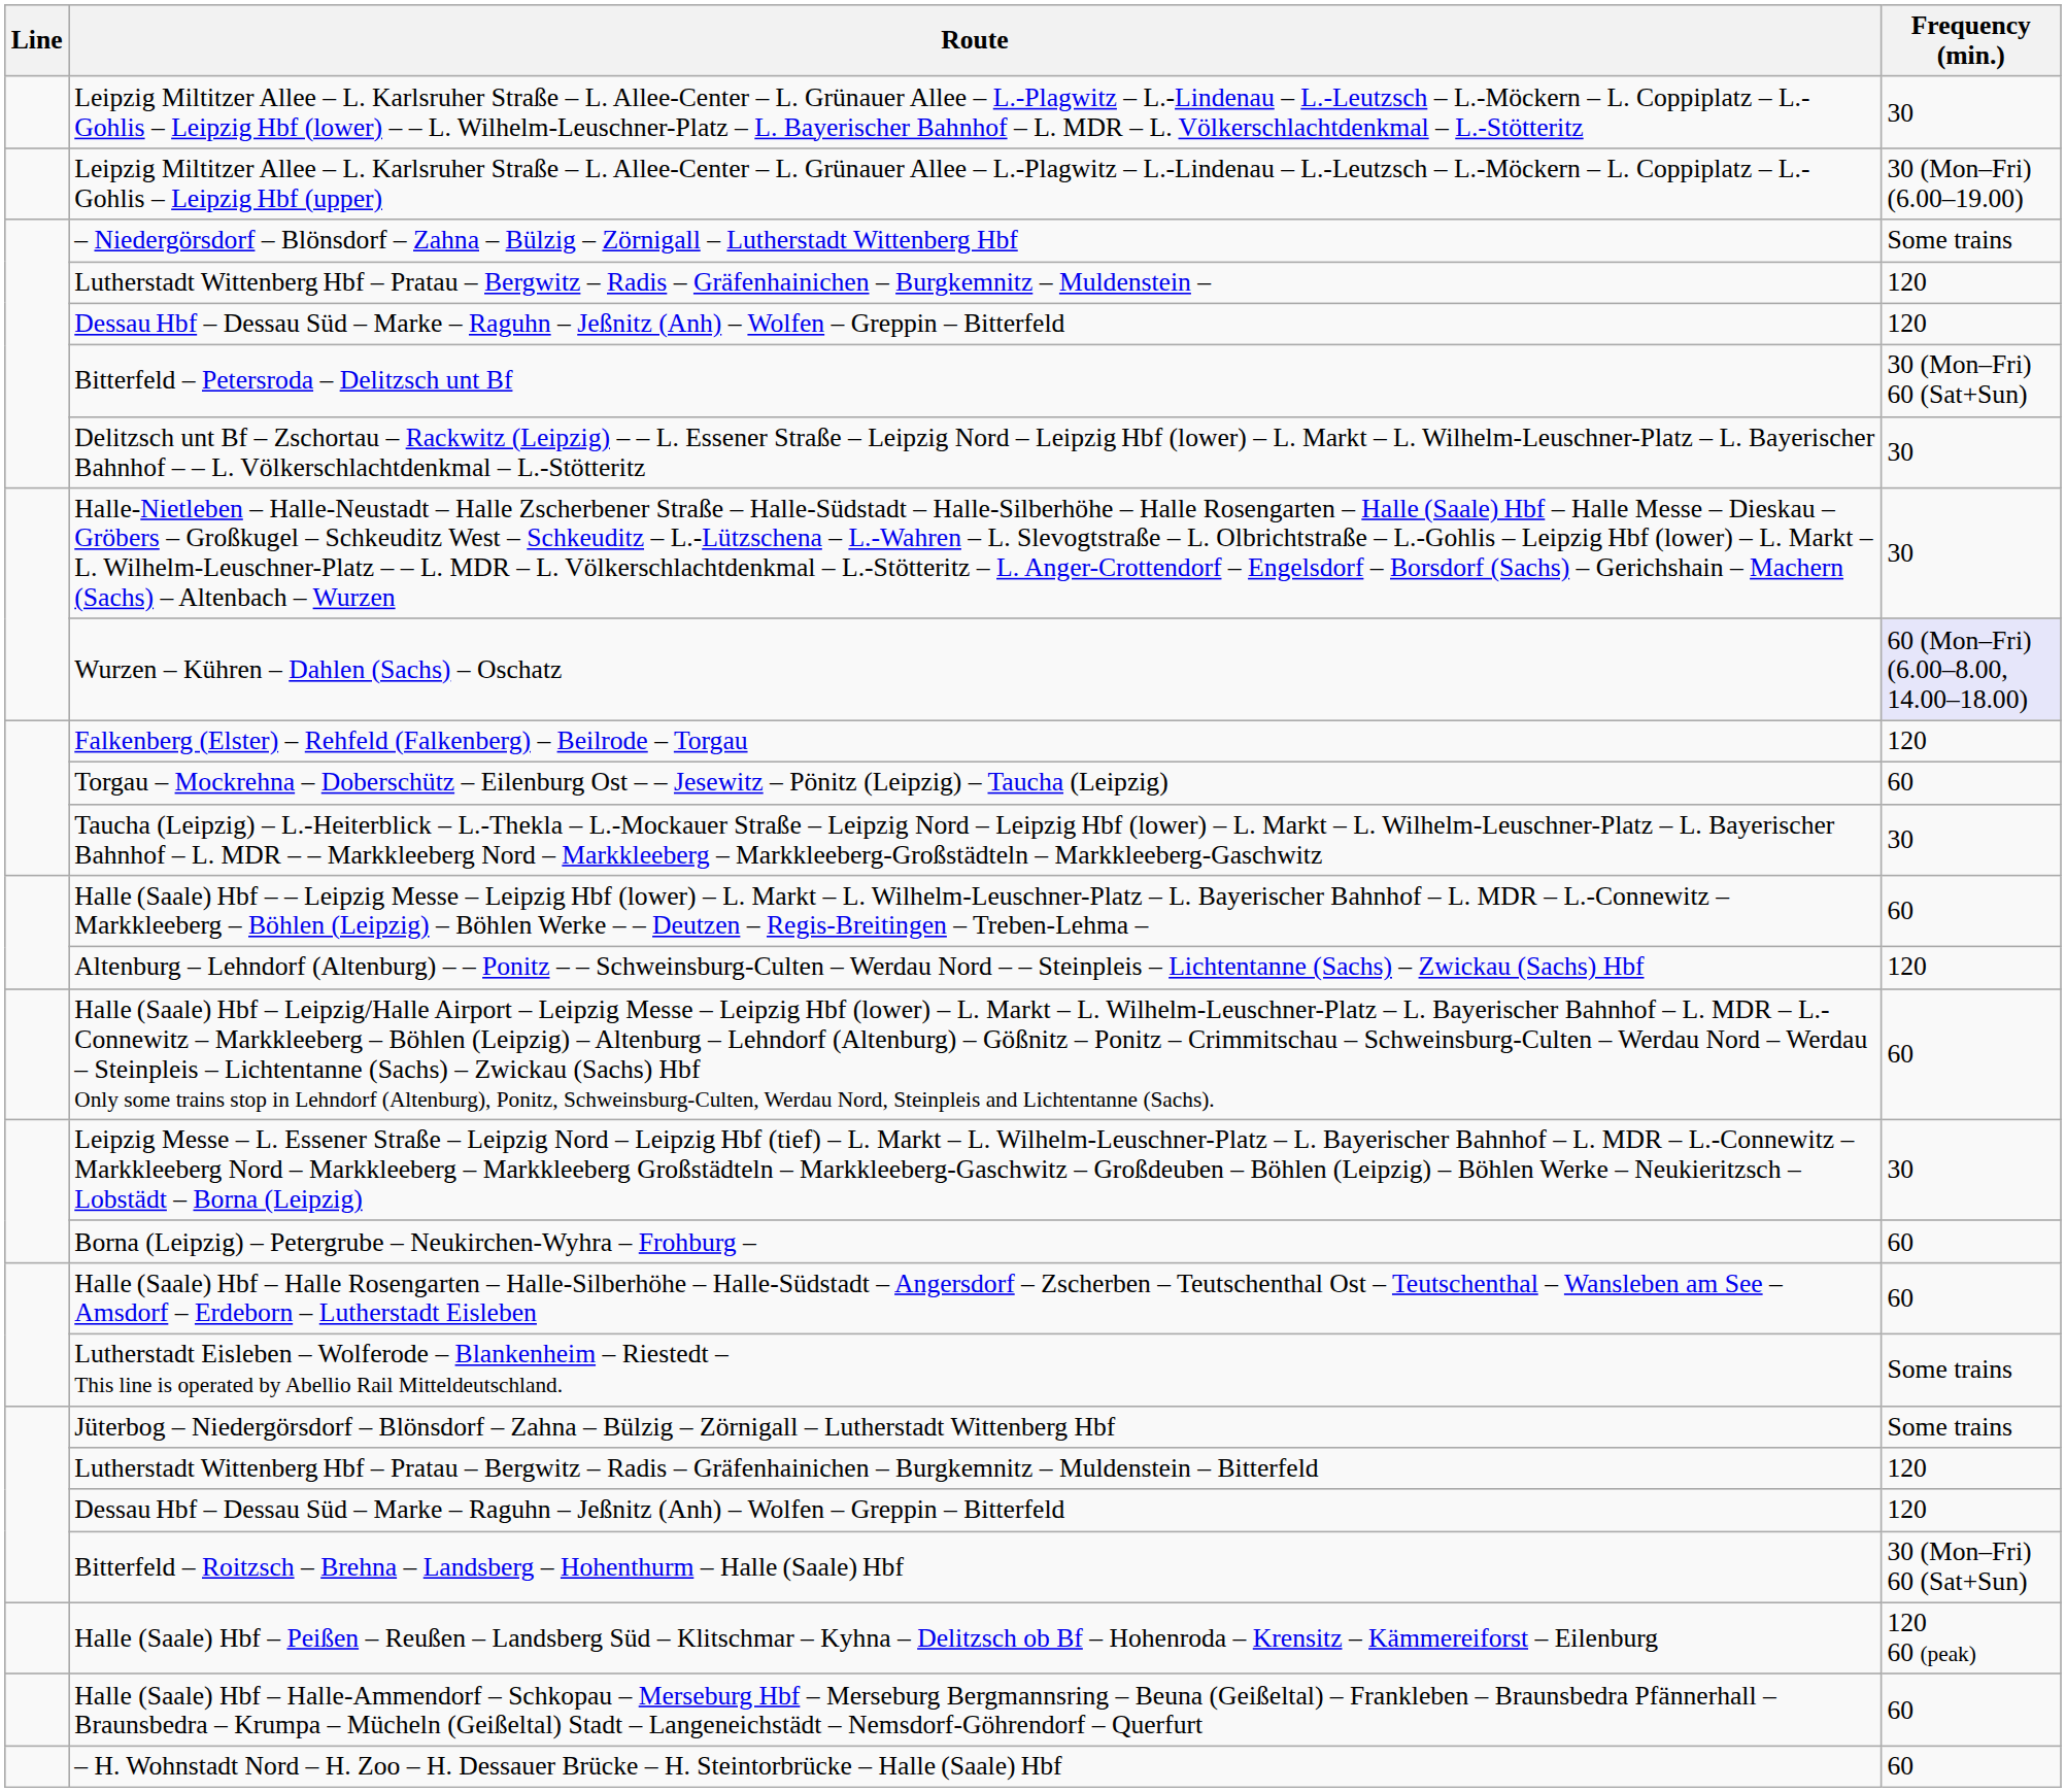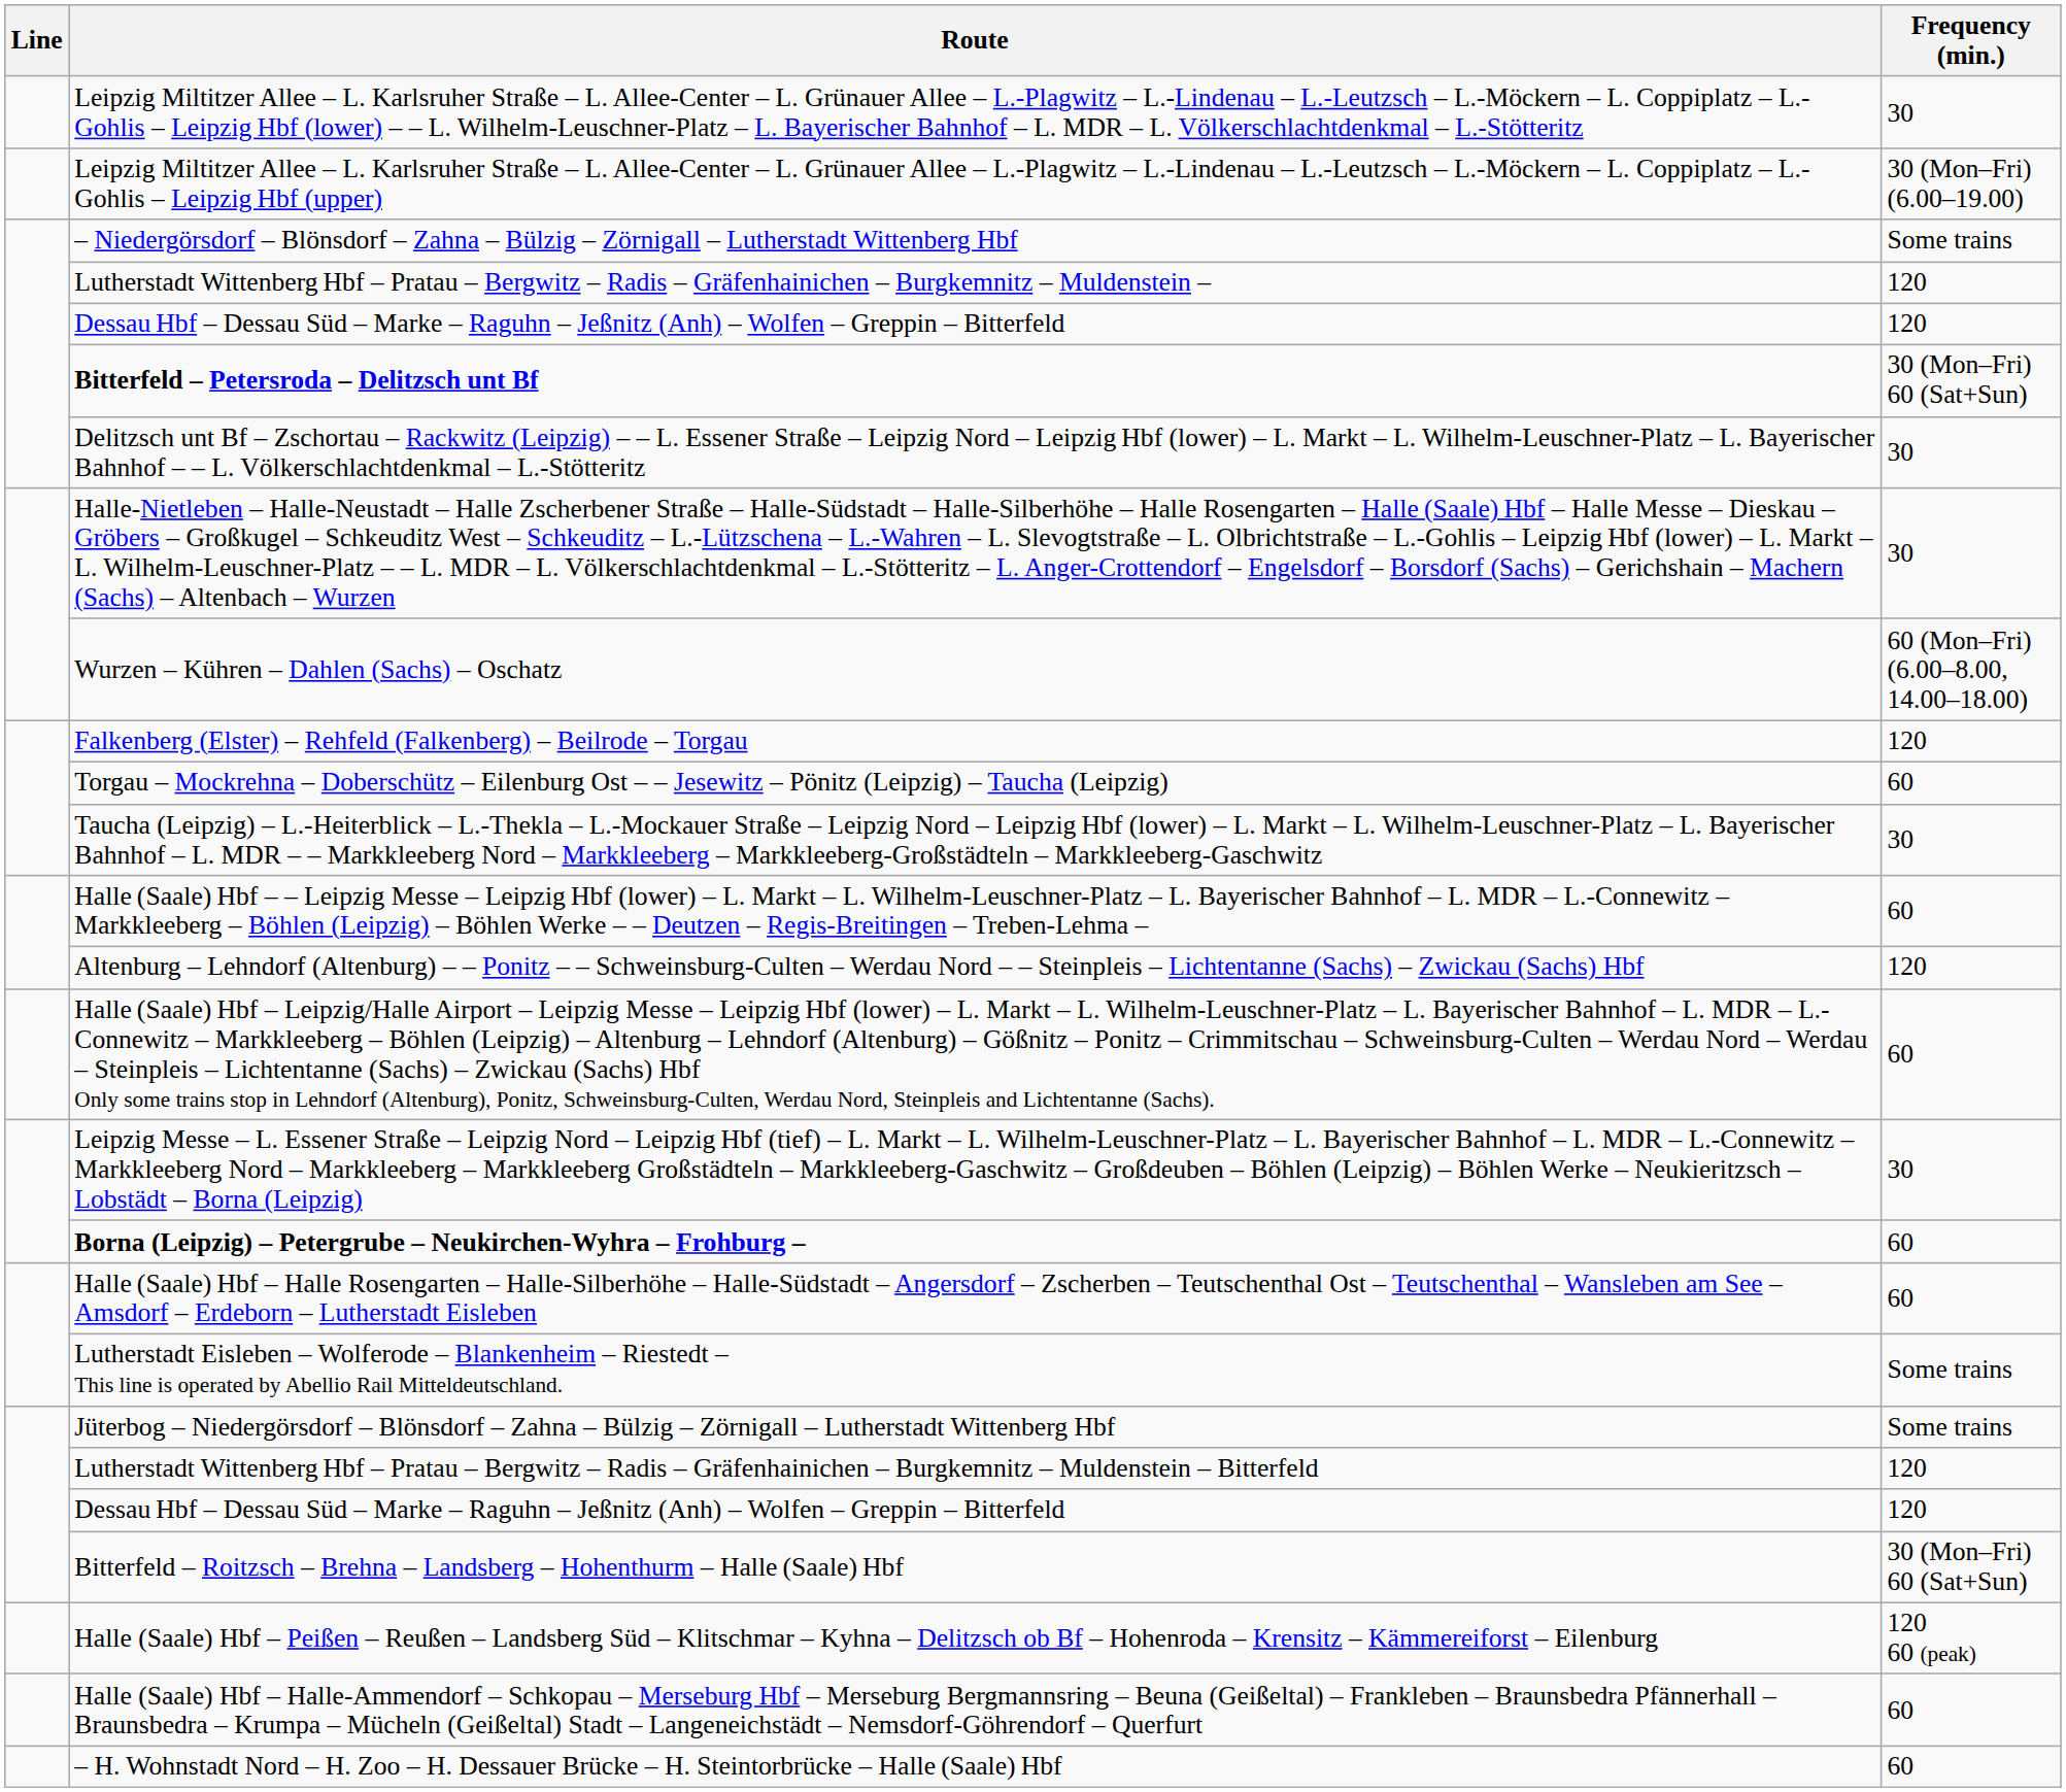Bitterfeld – Petersroda – Delitzsch unt Bf | Route: normal -> bold
Wurzen – Kühren – Dahlen (Sachs) – Oschatz | Frequency (min.): lavender background -> no background
Borna (Leipzig) – Petergrube – Neukirchen-Wyhra – Frohburg – | Route: normal -> bold
